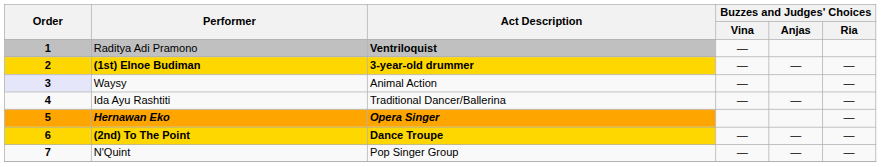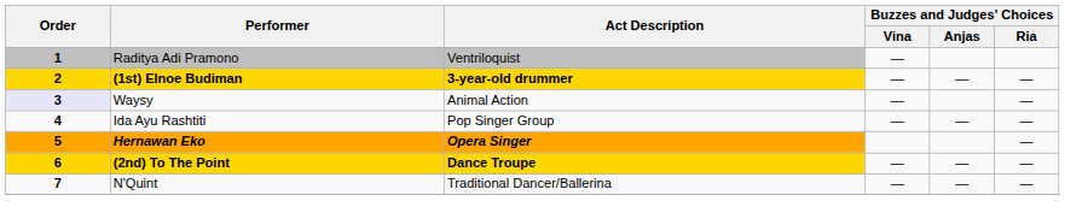Raditya Adi Pramono | Act Description: bold -> normal
Ida Ayu Rashtiti | Act Description: Traditional Dancer/Ballerina -> Pop Singer Group
N'Quint | Act Description: Pop Singer Group -> Traditional Dancer/Ballerina
